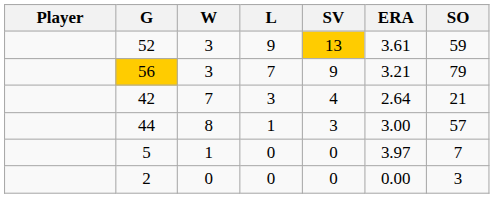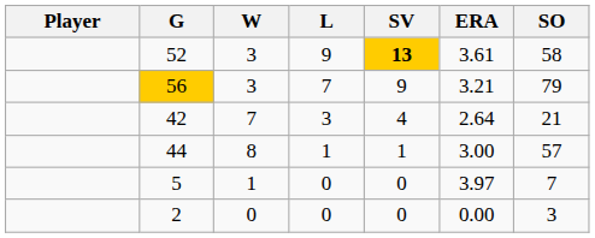52 | SV: normal -> bold
52 | SO: 59 -> 58
44 | SV: 3 -> 1
